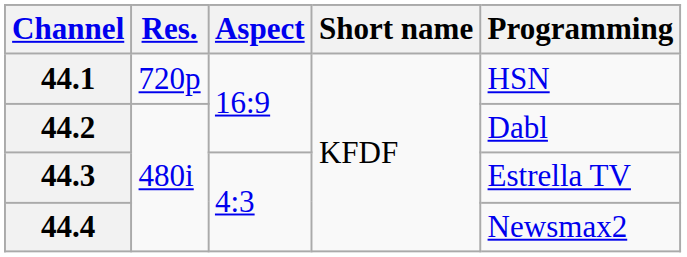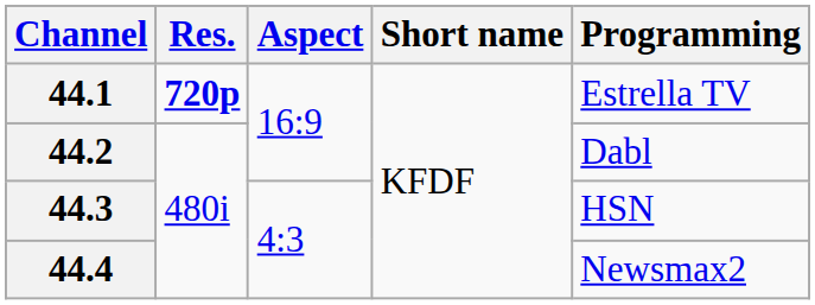44.1 | Res.: normal -> bold
44.1 | Programming: HSN -> Estrella TV
44.3 | Programming: Estrella TV -> HSN
